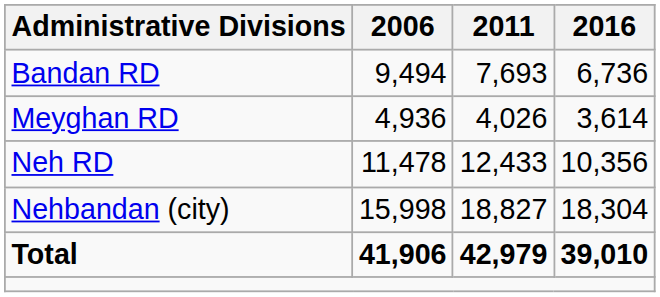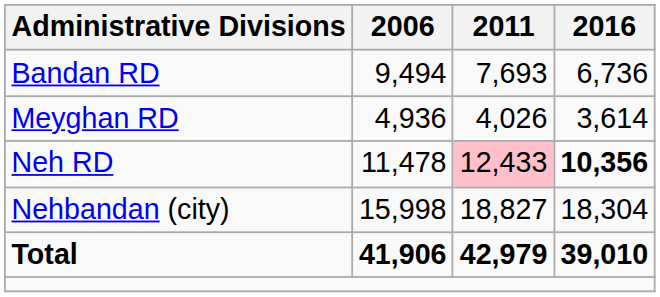Neh RD | 2011: no background -> pink background
Neh RD | 2016: normal -> bold
